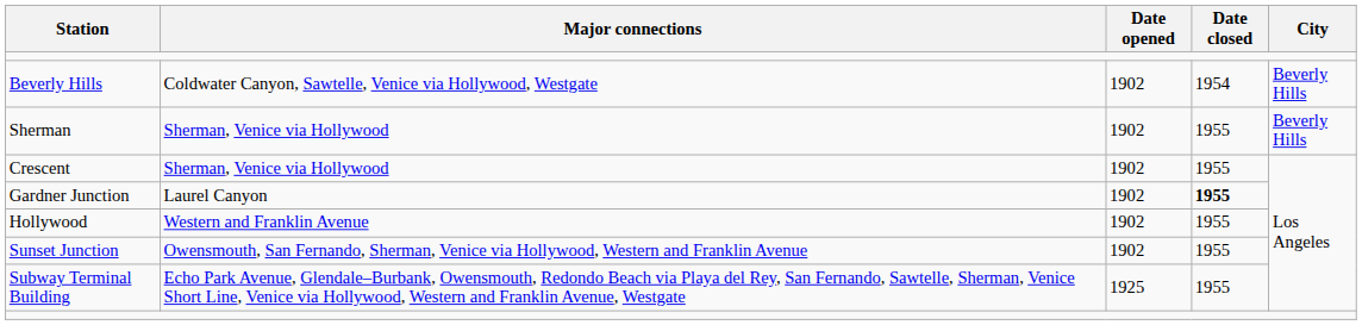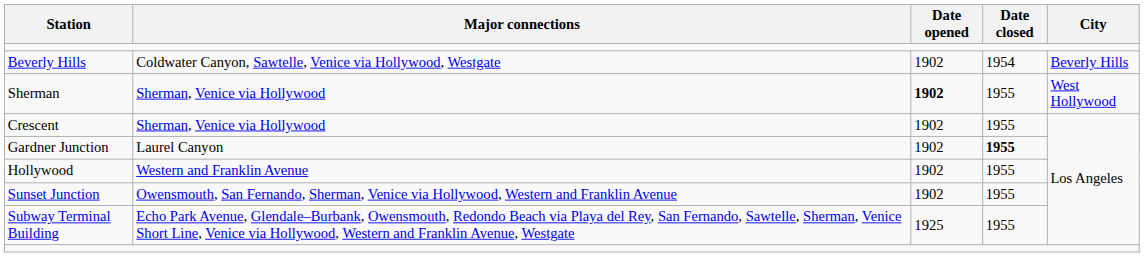Sherman | Date opened: normal -> bold
Sherman | City: Beverly Hills -> West Hollywood
